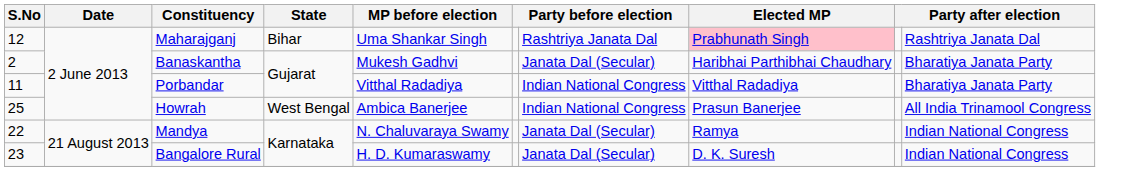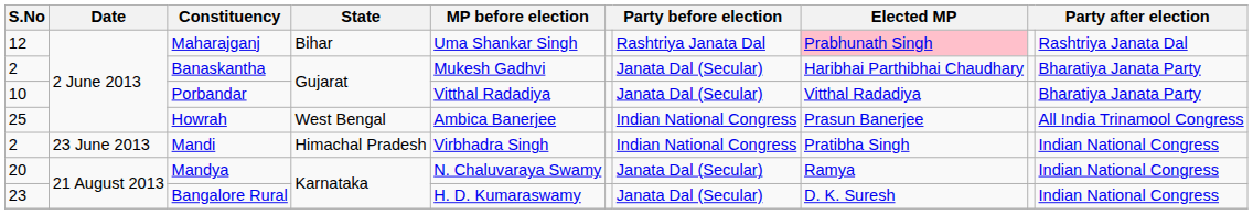Porbandar | S.No: 11 -> 10
Porbandar | column 7: Indian National Congress -> Janata Dal (Secular)
+ row: 2 | 23 June 2013 | Mandi | Himachal Pradesh | Virbhadra Singh | Indian National Congress | Pratibha Singh | Indian National Congress
Mandya | S.No: 22 -> 20
